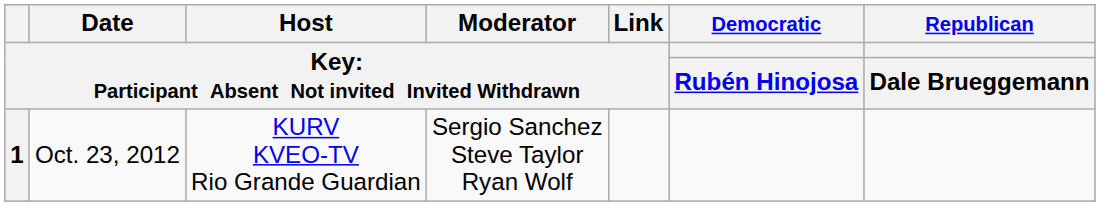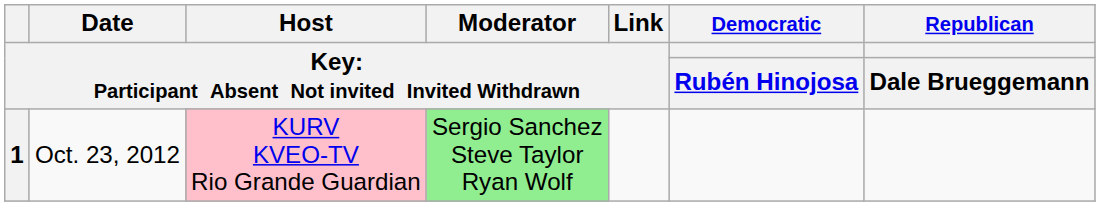1 | column 3: no background -> pink background
1 | column 4: no background -> lightgreen background
